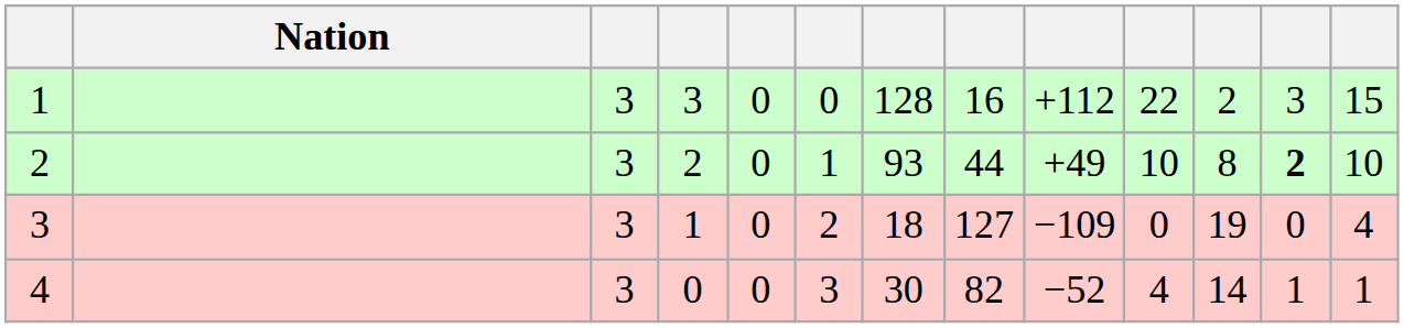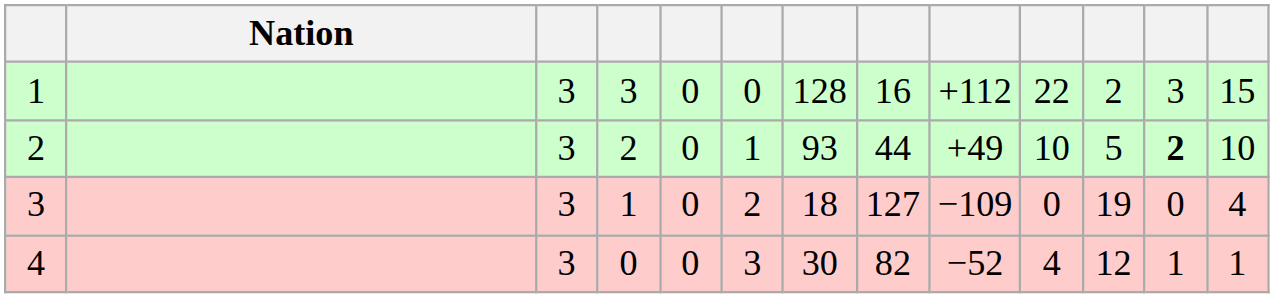row 3 | column 11: 8 -> 5
row 5 | column 11: 14 -> 12
